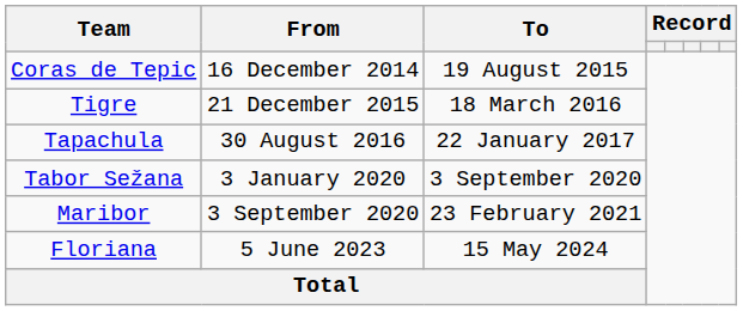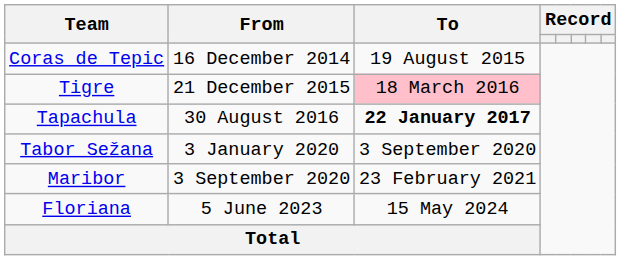Tigre | To: no background -> pink background
Tapachula | To: normal -> bold
